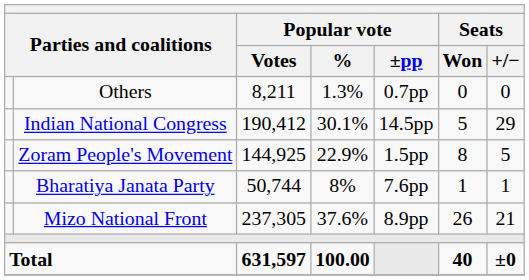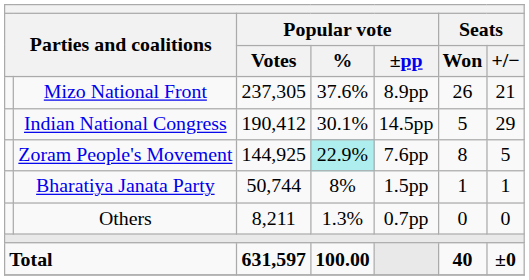rows swapped: Mizo National Front <-> Others
Zoram People's Movement | Popular vote / %: no background -> paleturquoise background
Zoram People's Movement | Popular vote / ±pp: 1.5pp -> 7.6pp
Bharatiya Janata Party | Popular vote / ±pp: 7.6pp -> 1.5pp
